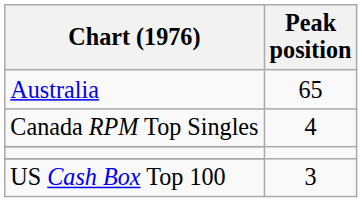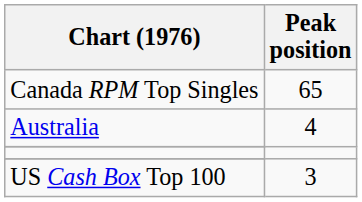row 2 | Chart (1976): Australia -> Canada RPM Top Singles
row 3 | Chart (1976): Canada RPM Top Singles -> Australia
